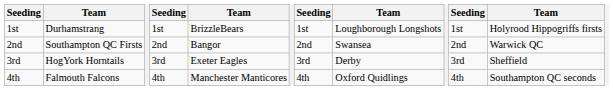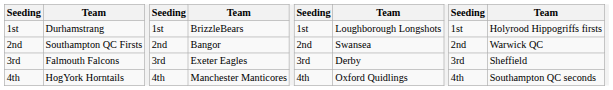row 4 | column 2: HogYork Horntails -> Falmouth Falcons
row 5 | column 2: Falmouth Falcons -> HogYork Horntails
